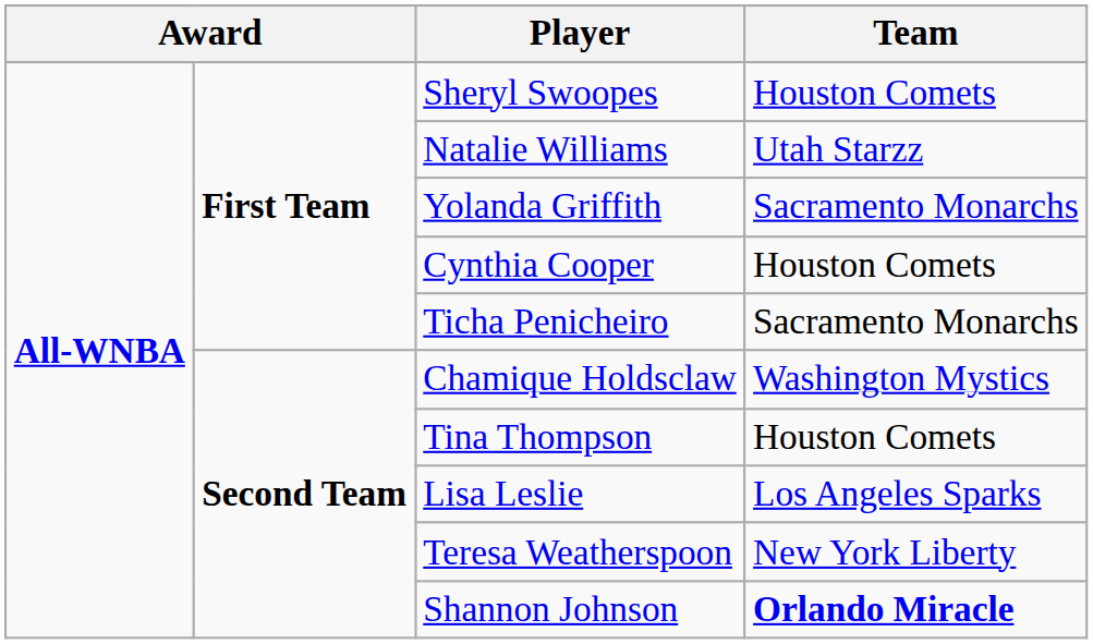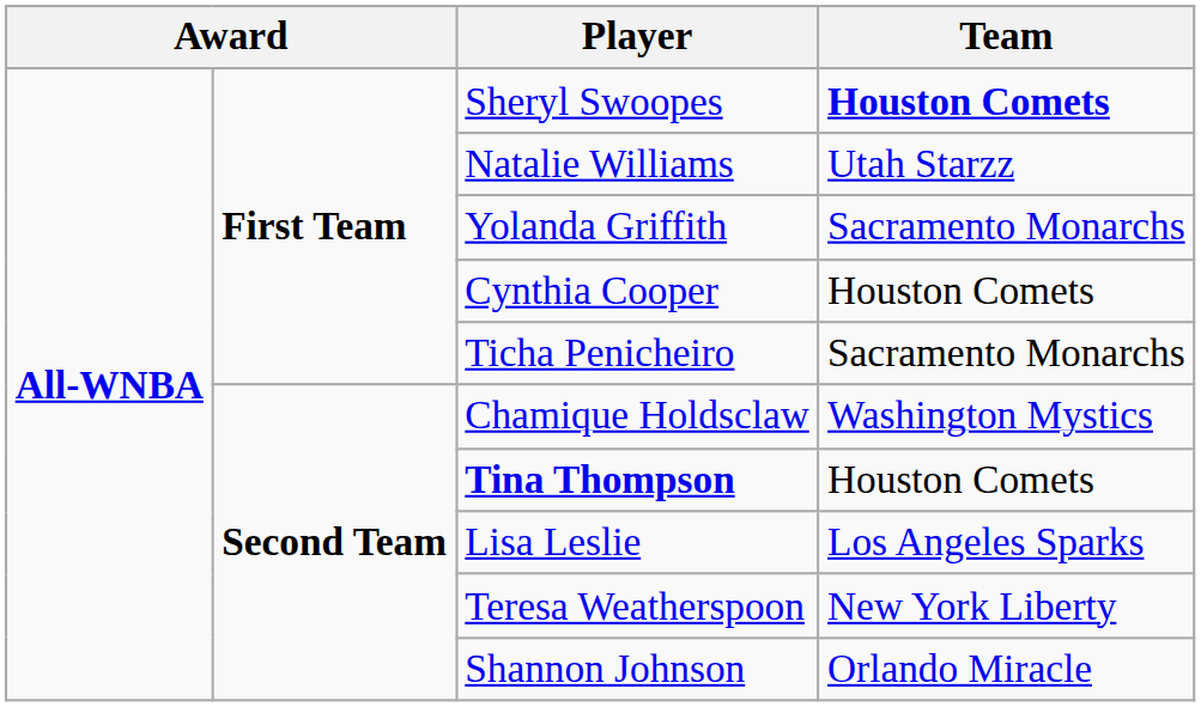row 2 | Team: normal -> bold
row 8 | Player: normal -> bold
row 11 | Team: bold -> normal
